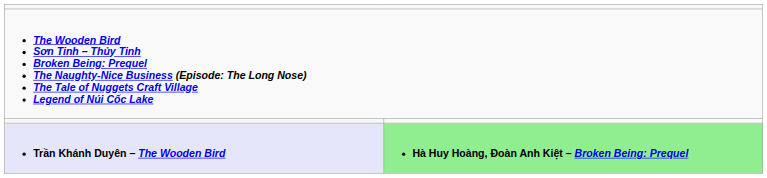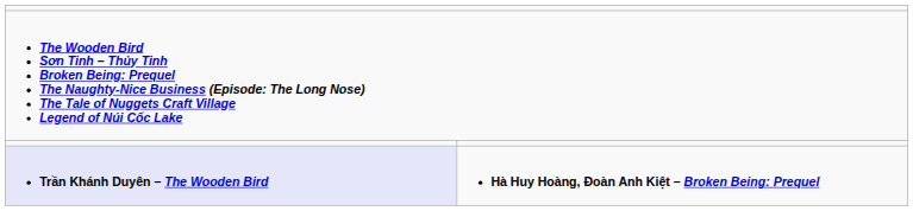row 4 | column 2: lightgreen background -> no background
